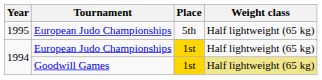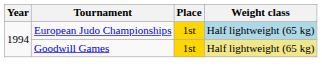- row: 1995 | European Judo Championships | 5th | Half lightweight (65 kg)
1994 / European Judo Championships | Weight class: no background -> lightblue background
